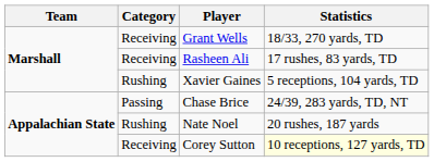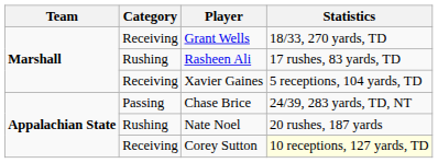Rasheen Ali | Category: Receiving -> Rushing
Xavier Gaines | Category: Rushing -> Receiving
